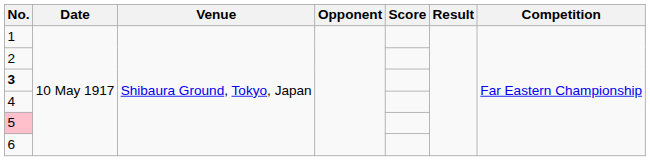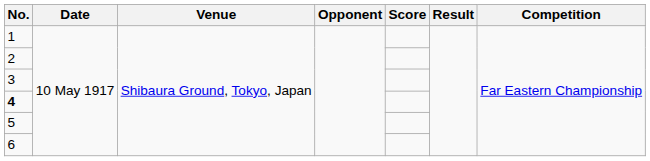3 | No.: bold -> normal
4 | No.: normal -> bold
5 | No.: pink background -> no background
